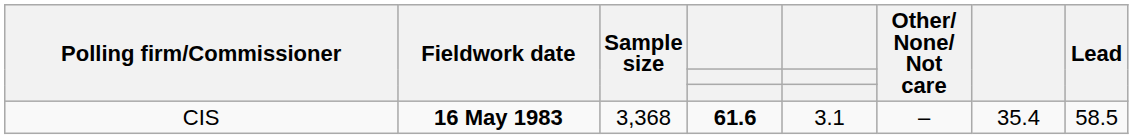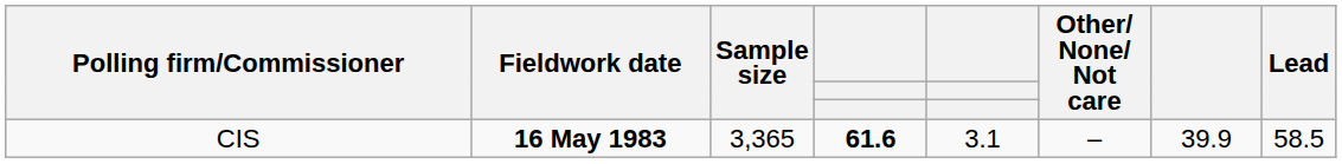CIS | Sample size: 3,368 -> 3,365
CIS | column 7: 35.4 -> 39.9
